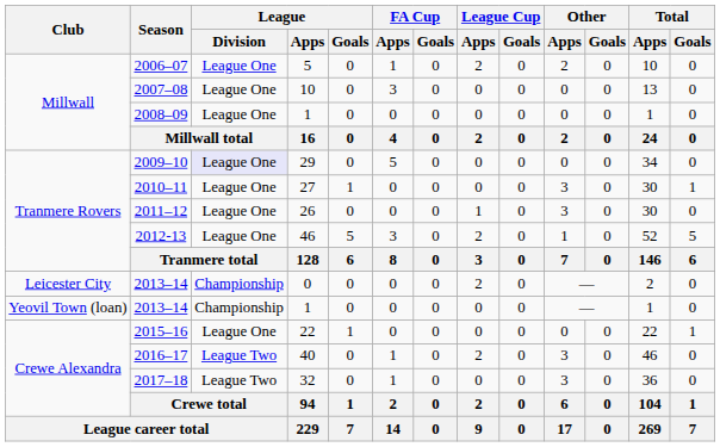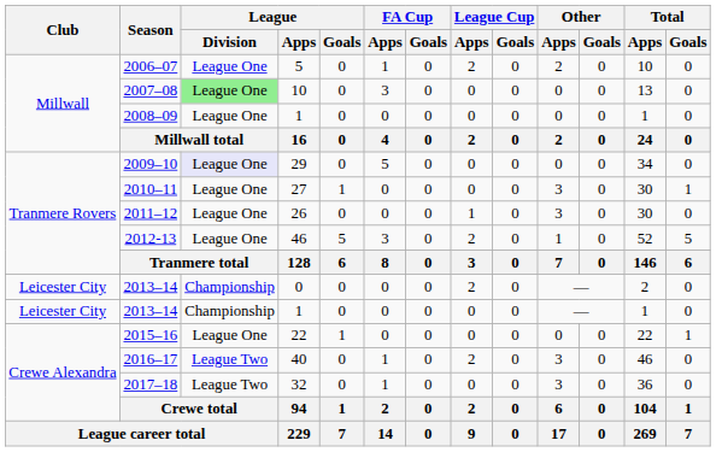2007–08 | League / Division: no background -> lightgreen background
2013–14 / 1 | Club: Yeovil Town (loan) -> Leicester City
